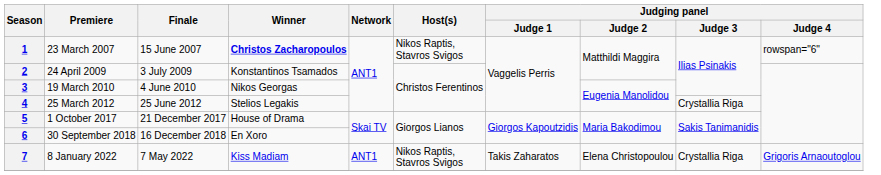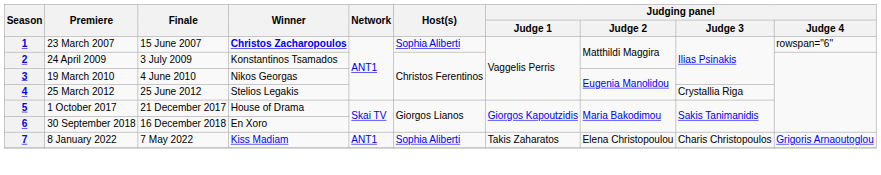1 | Host(s): Nikos Raptis, Stavros Svigos -> Sophia Aliberti
7 | Host(s): Nikos Raptis, Stavros Svigos -> Sophia Aliberti
7 | Judging panel / Judge 3: Crystallia Riga -> Charis Christopoulos
